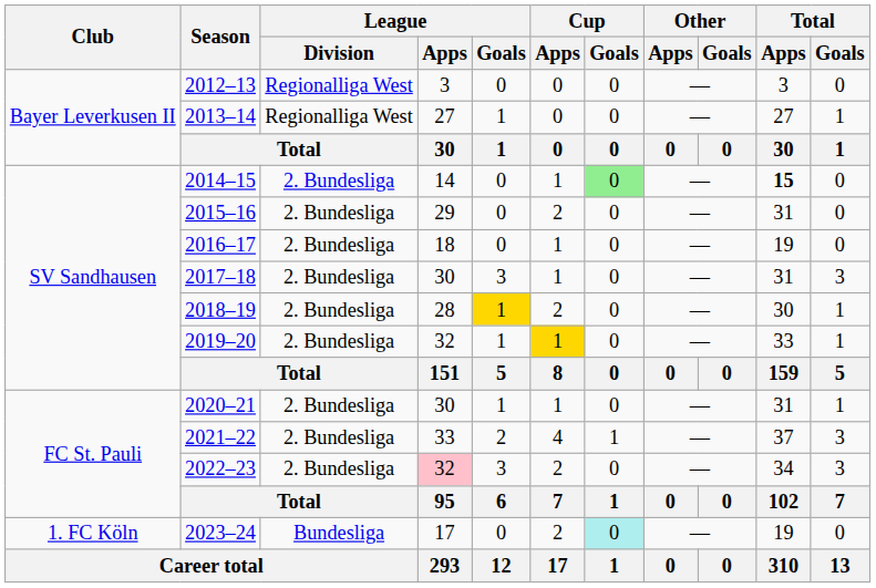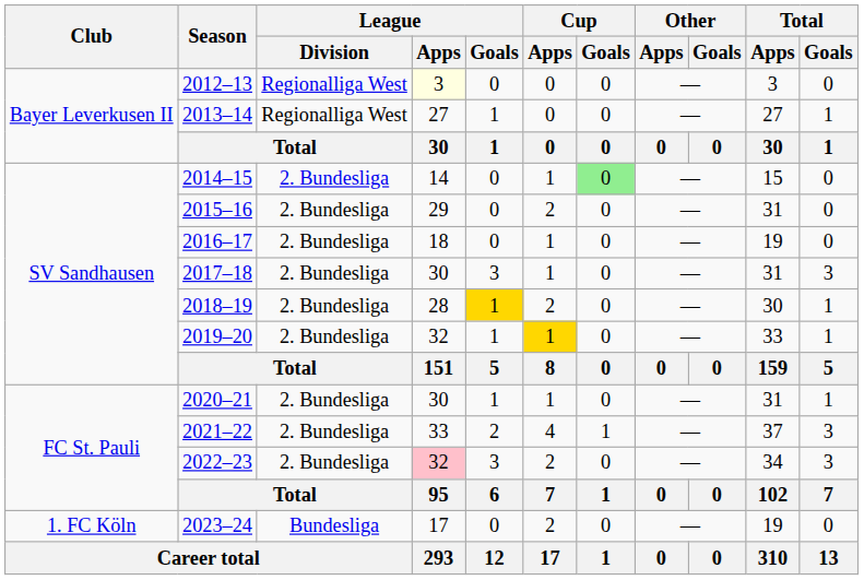2012–13 | League / Apps: no background -> lightyellow background
2014–15 | Total / Apps: bold -> normal
2023–24 | Cup / Goals: paleturquoise background -> no background
